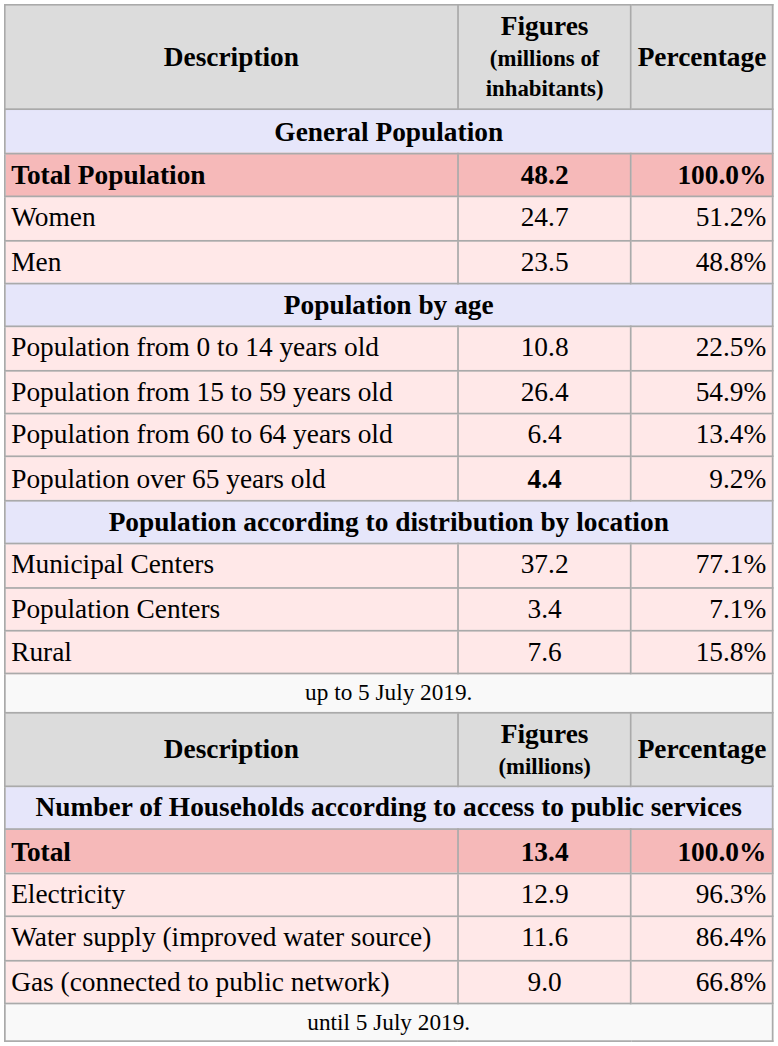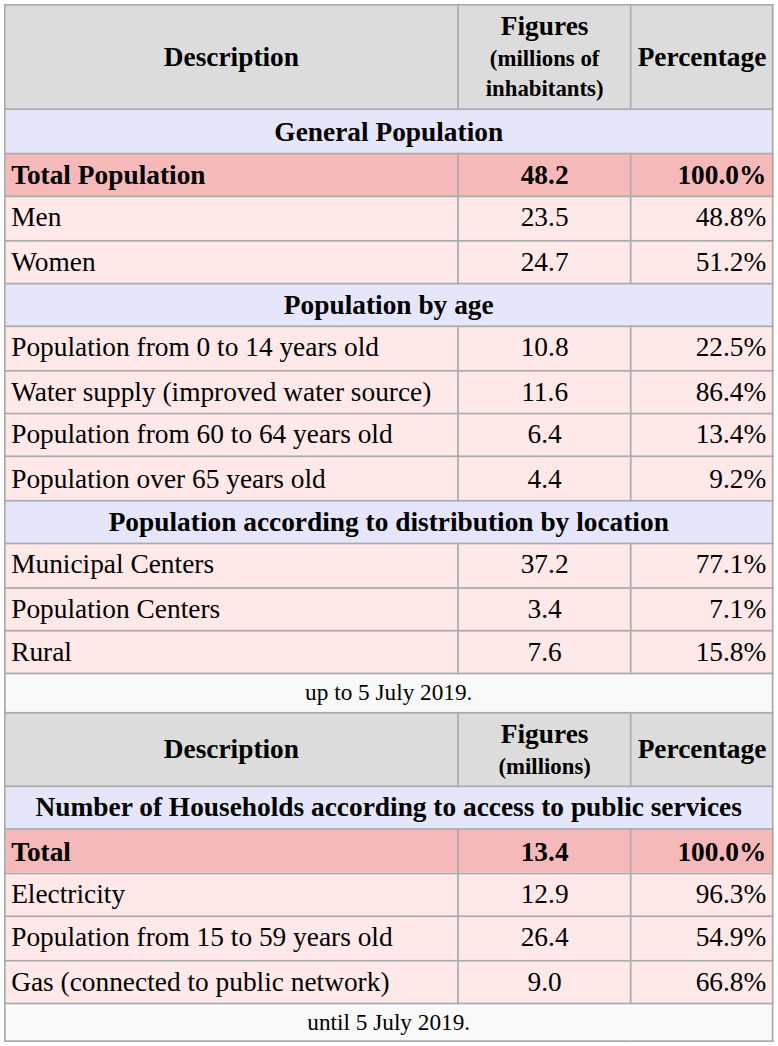rows swapped: Men <-> Women
rows swapped: Population from 15 to 59 years old <-> Water supply (improved water source)
Population over 65 years old | Figures (millions of inhabitants): bold -> normal
